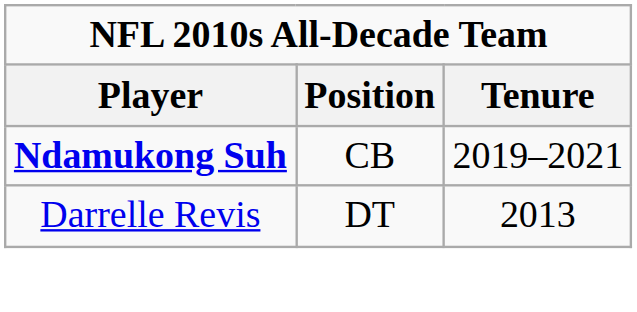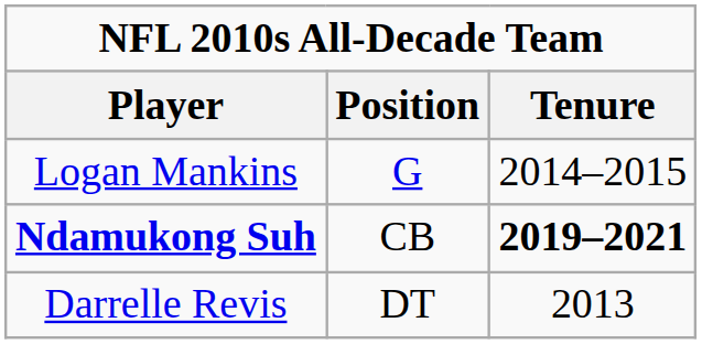+ row: Logan Mankins | G | 2014–2015
Ndamukong Suh | Tenure: normal -> bold
